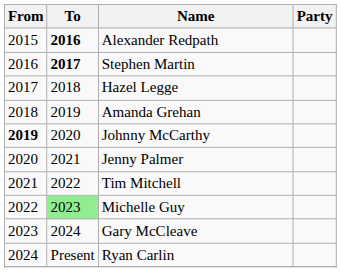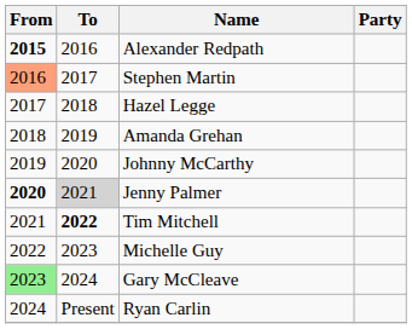Alexander Redpath | From: normal -> bold
Alexander Redpath | To: bold -> normal
Stephen Martin | From: no background -> lightsalmon background
Stephen Martin | To: bold -> normal
Johnny McCarthy | From: bold -> normal
Jenny Palmer | From: normal -> bold
Jenny Palmer | To: no background -> lightgrey background
Tim Mitchell | To: normal -> bold
Michelle Guy | To: lightgreen background -> no background
Gary McCleave | From: no background -> lightgreen background
